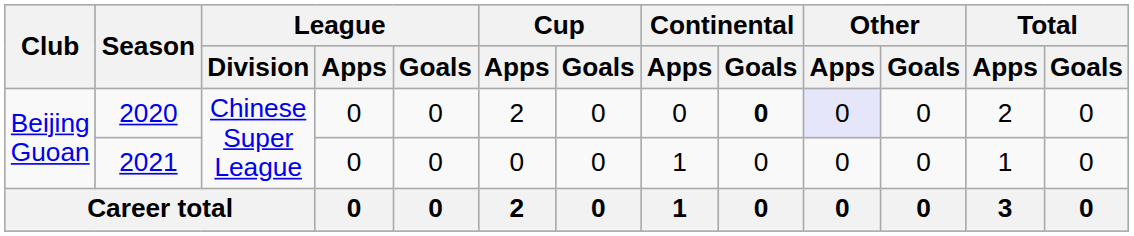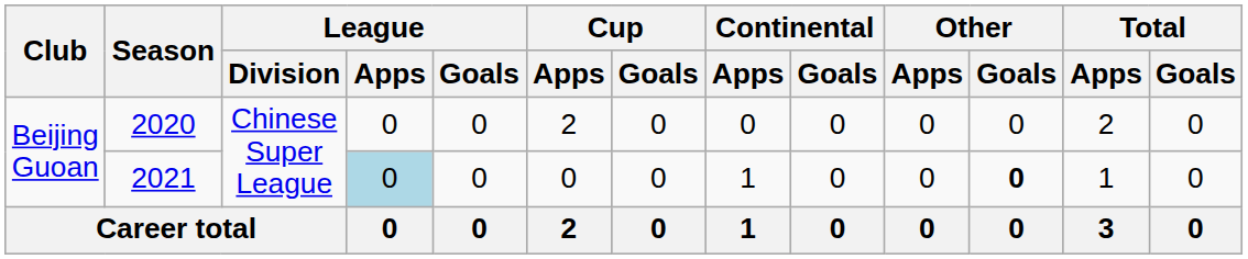2020 | Continental / Goals: bold -> normal
2020 | Other / Apps: lavender background -> no background
2021 | League / Apps: no background -> lightblue background
2021 | Other / Goals: normal -> bold
